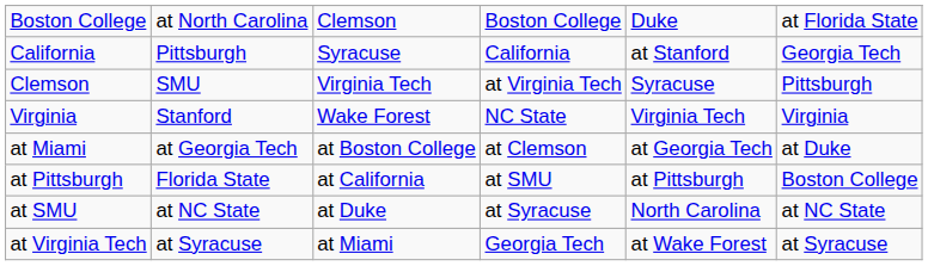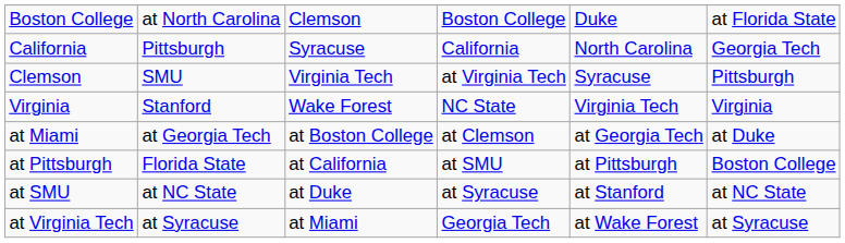row 2 | column 5: at Stanford -> North Carolina
row 7 | column 5: North Carolina -> at Stanford
